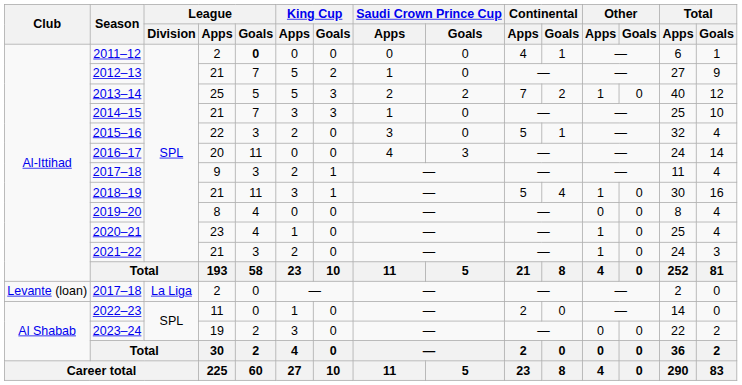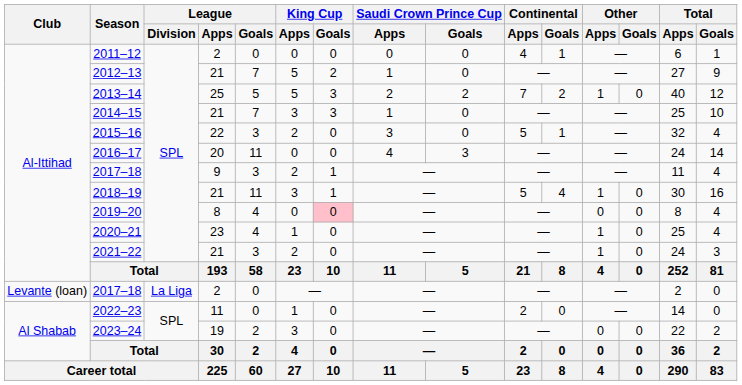2011–12 | League / Goals: bold -> normal
2019–20 | King Cup / Goals: no background -> pink background
